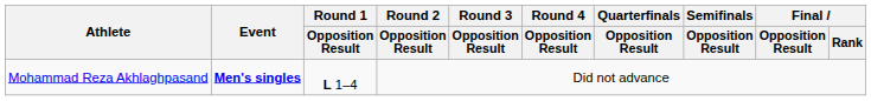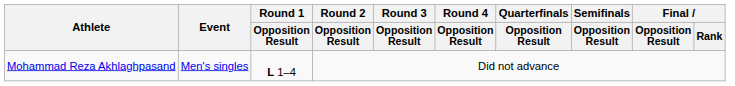Mohammad Reza Akhlaghpasand | Event: bold -> normal
